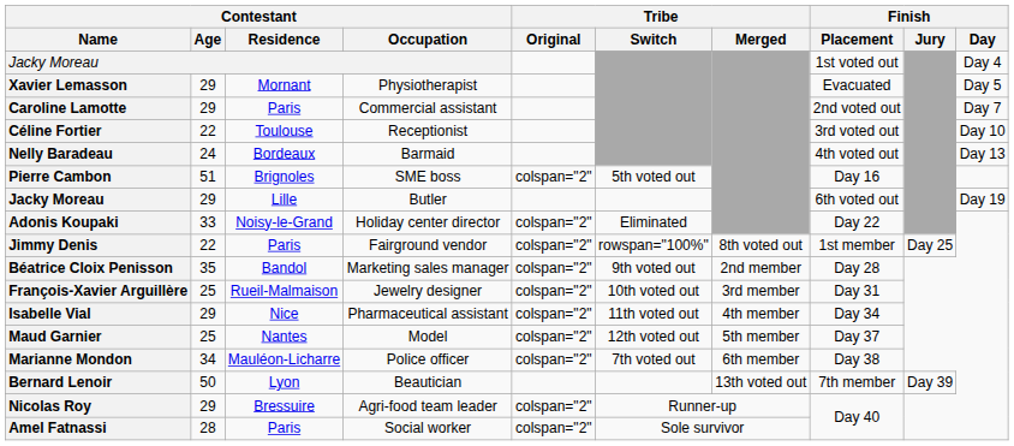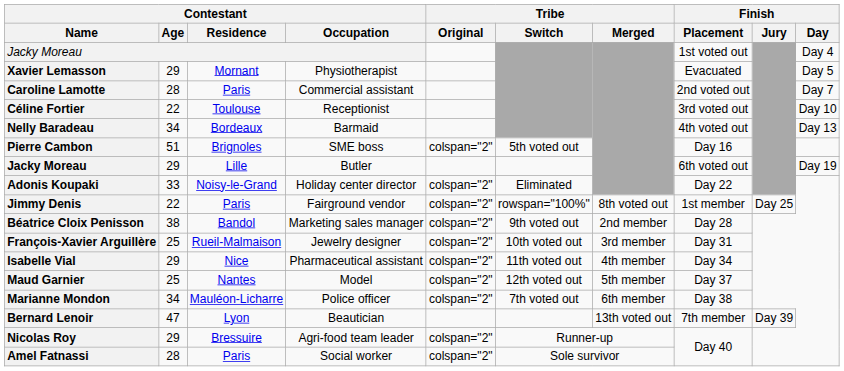Caroline Lamotte | Contestant / Age: 29 -> 28
Nelly Baradeau | Contestant / Age: 24 -> 34
Béatrice Cloix Penisson | Contestant / Age: 35 -> 38
Bernard Lenoir | Contestant / Age: 50 -> 47
